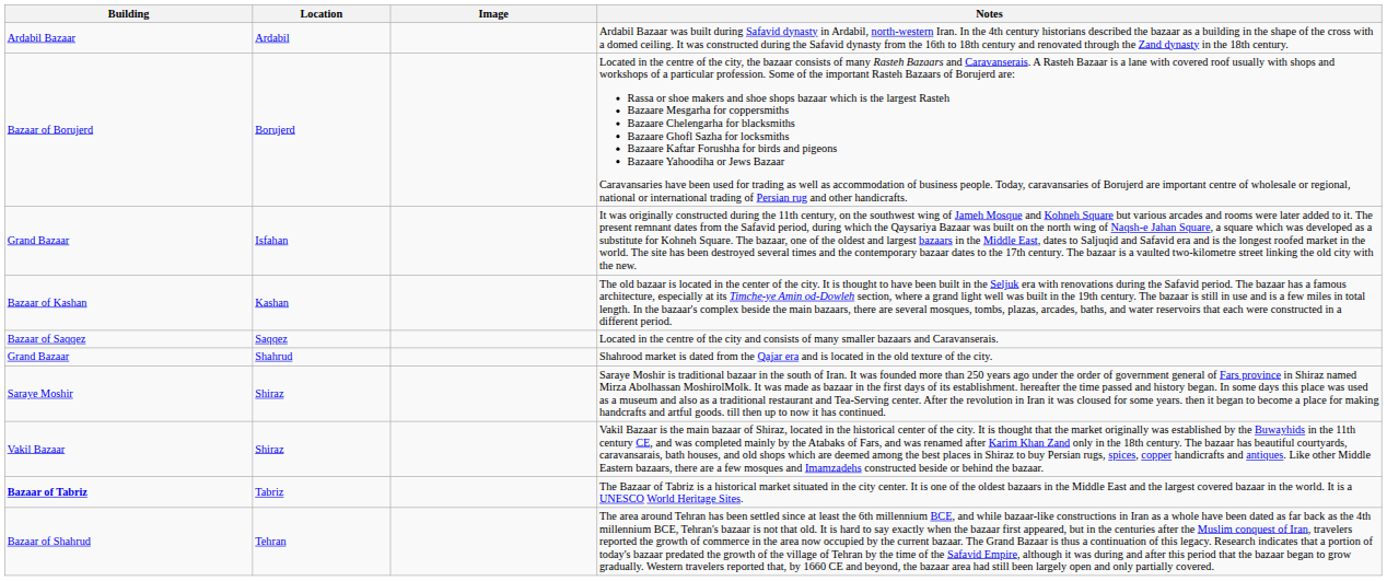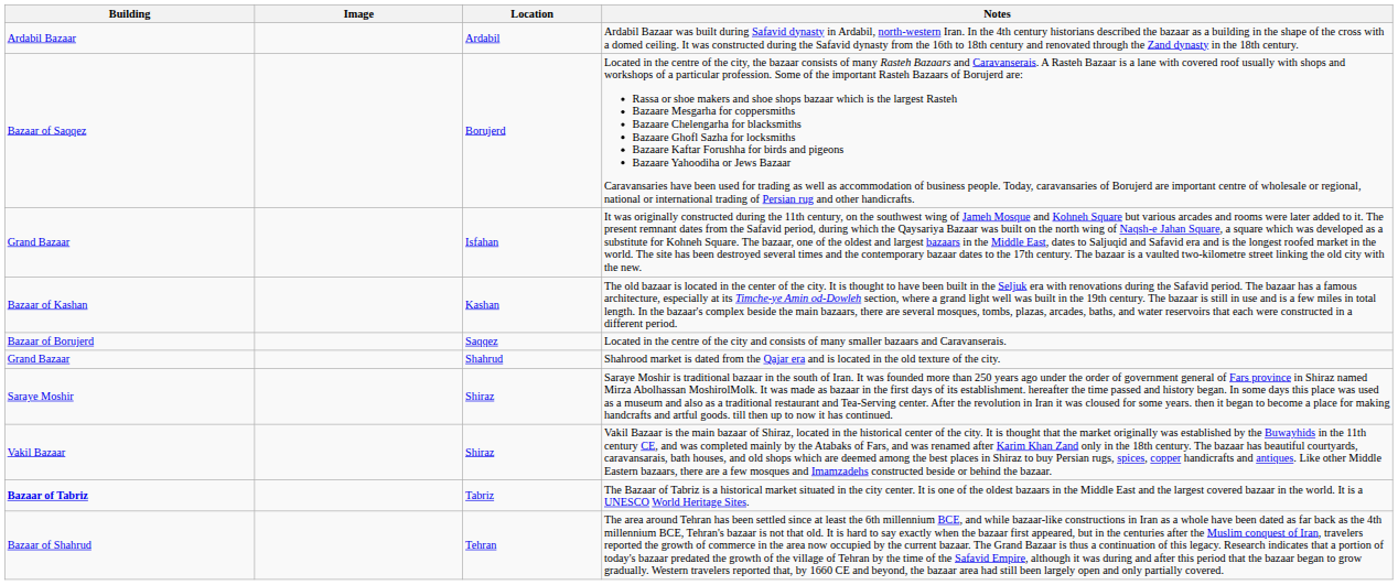columns swapped: Location <-> Image
row 3 | Building: Bazaar of Borujerd -> Bazaar of Saqqez
row 6 | Building: Bazaar of Saqqez -> Bazaar of Borujerd
